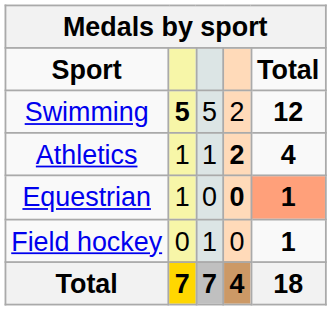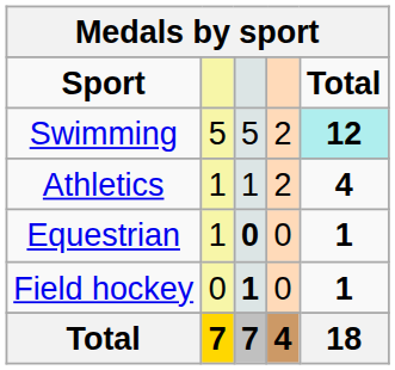Swimming | column 2: bold -> normal
Swimming | Total: no background -> paleturquoise background
Athletics | column 4: bold -> normal
Equestrian | column 3: normal -> bold
Equestrian | column 4: bold -> normal
Equestrian | Total: lightsalmon background -> no background
Field hockey | column 3: normal -> bold
